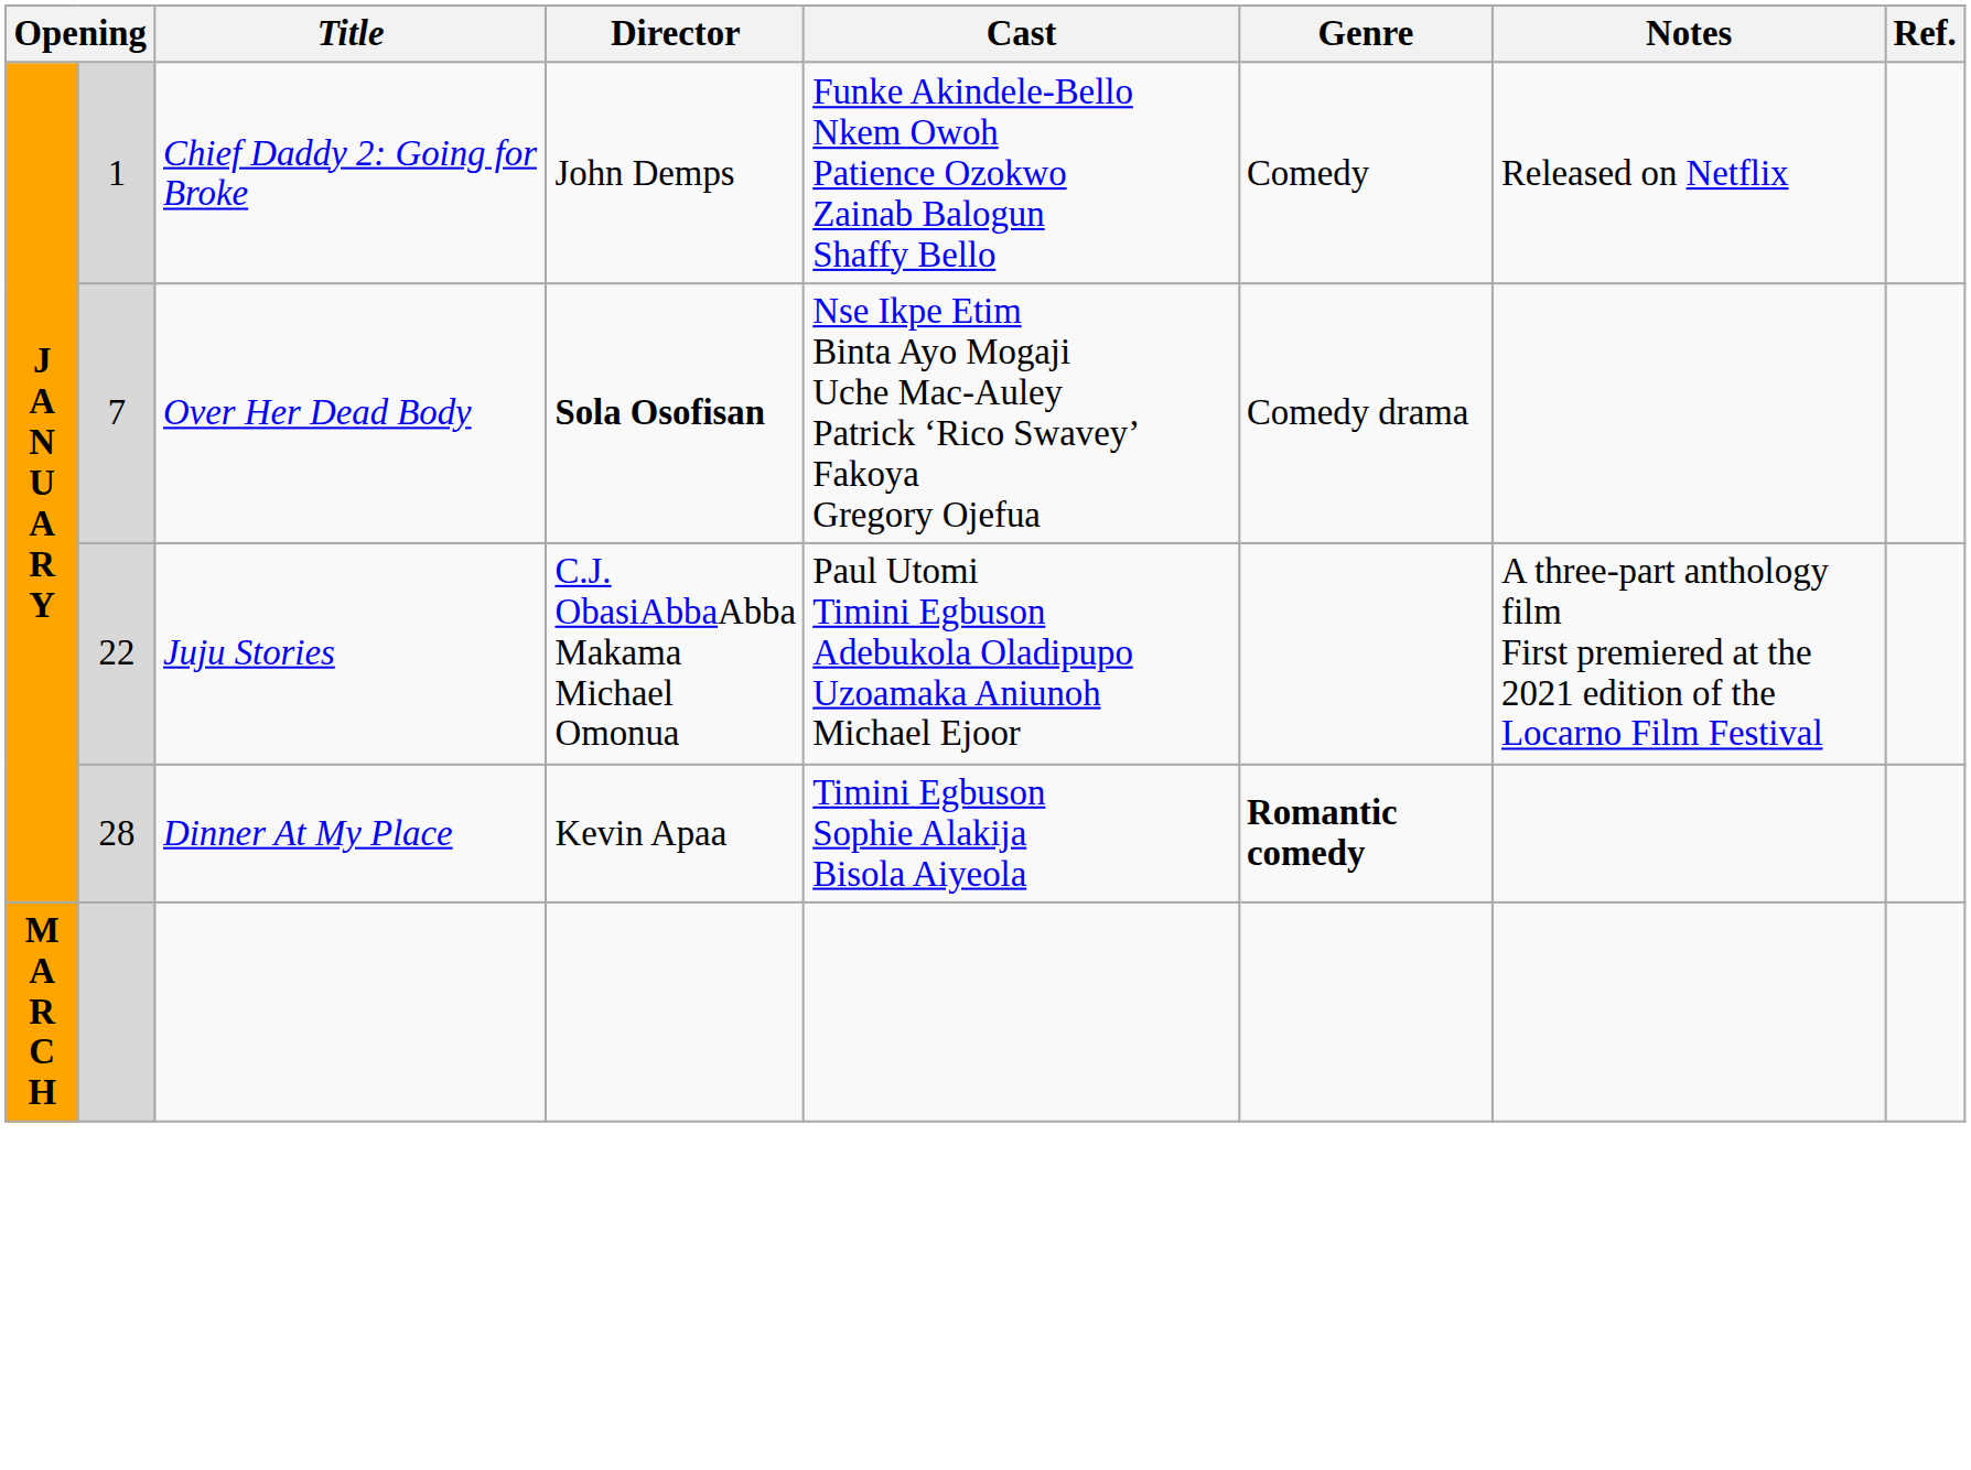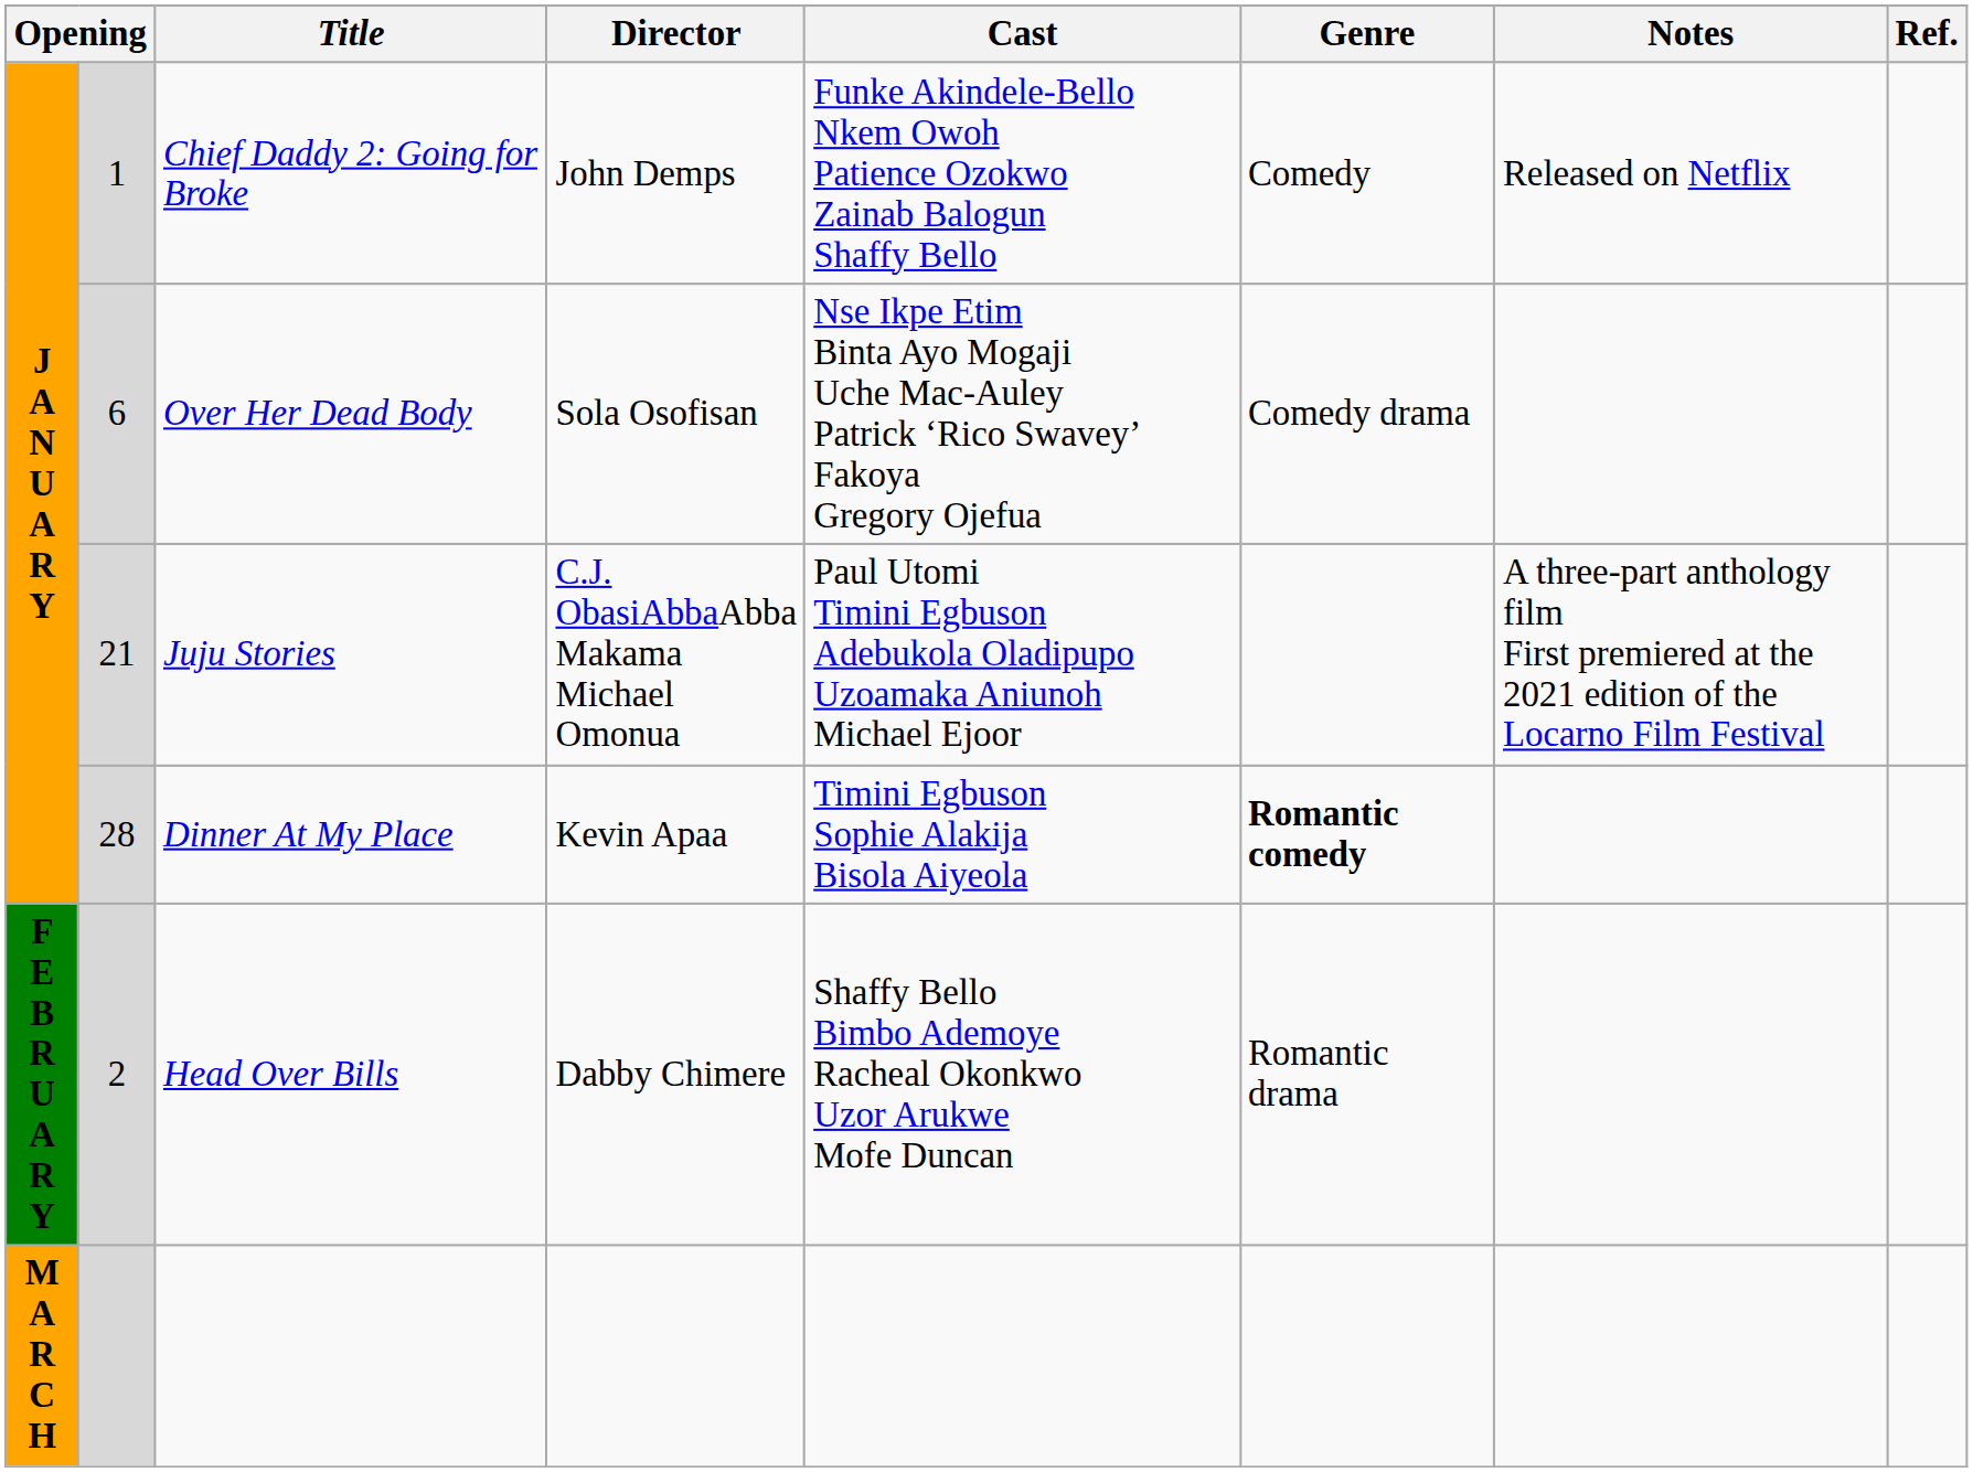Over Her Dead Body | column 2: 7 -> 6
Over Her Dead Body | Director: bold -> normal
Juju Stories | column 2: 22 -> 21
+ row: F E B R U A R Y | 2 | Head Over Bills | Dabby Chimere | Shaffy Bello Bimbo Ademoye Racheal Okonkwo Uzor Arukwe Mofe Duncan | Romantic drama
